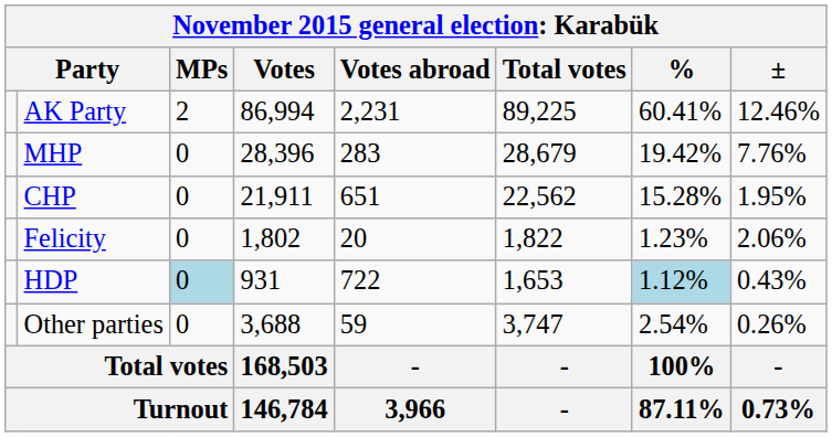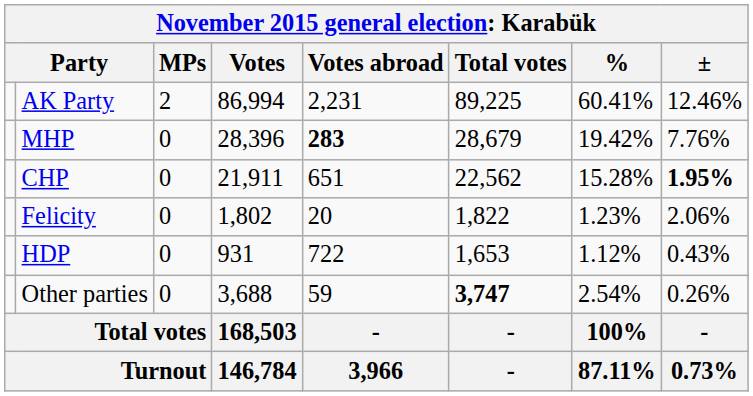MHP | Votes abroad: normal -> bold
CHP | ±: normal -> bold
HDP | MPs: lightblue background -> no background
HDP | %: lightblue background -> no background
Other parties | Total votes: normal -> bold
